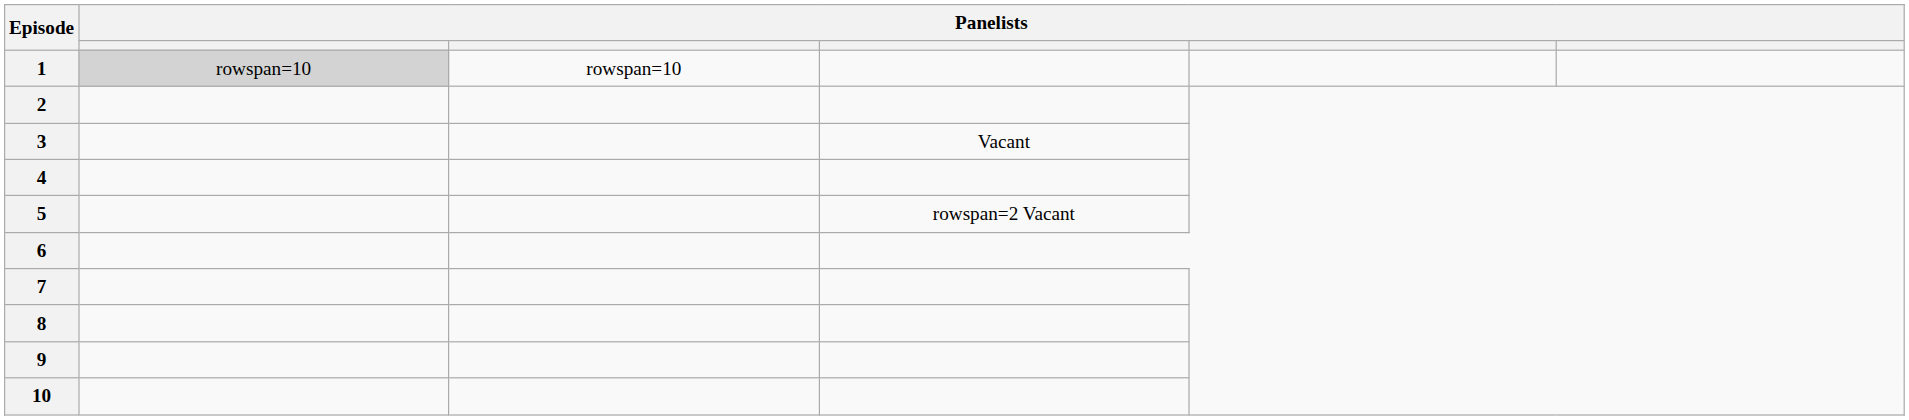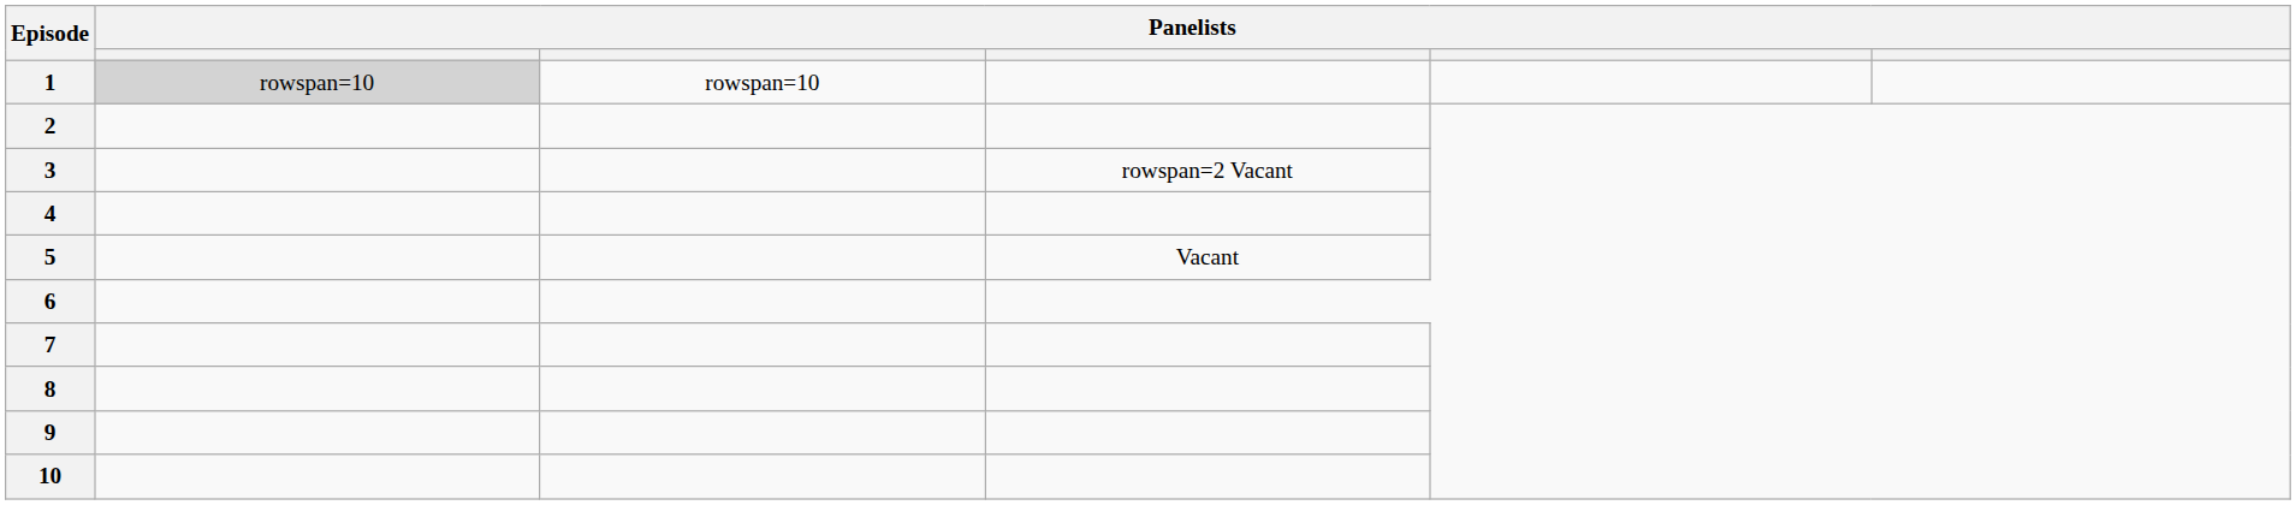3 | column 4: Vacant -> rowspan=2 Vacant
5 | column 4: rowspan=2 Vacant -> Vacant
